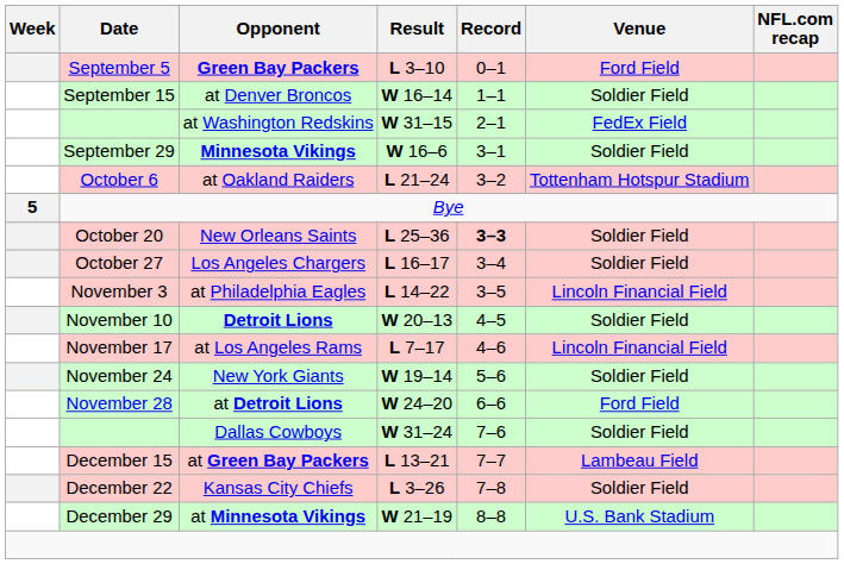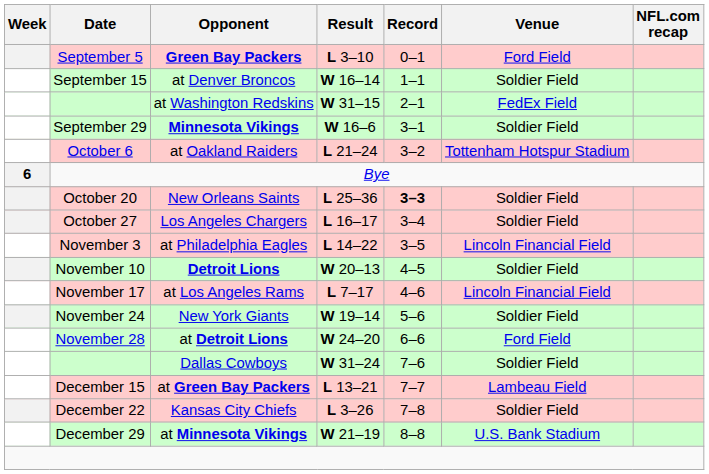Bye | Week: 5 -> 6
